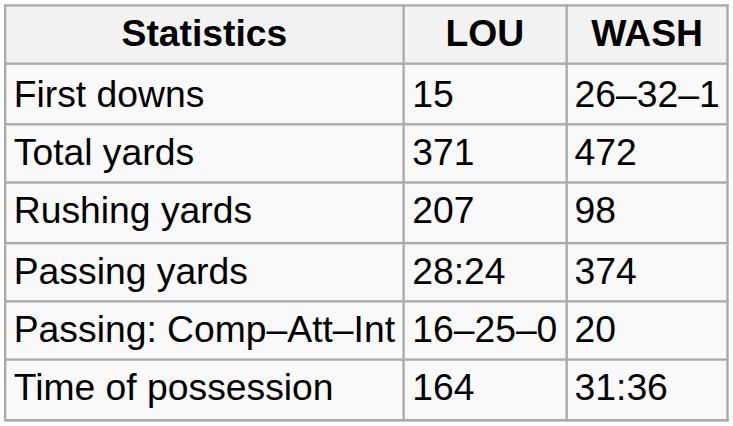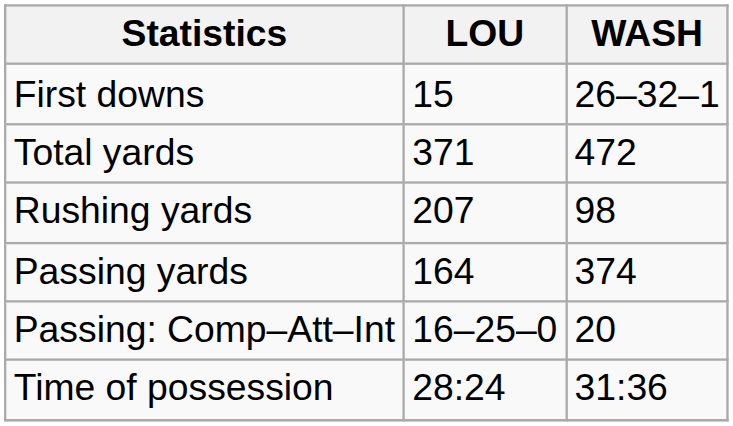Passing yards | LOU: 28:24 -> 164
Time of possession | LOU: 164 -> 28:24
